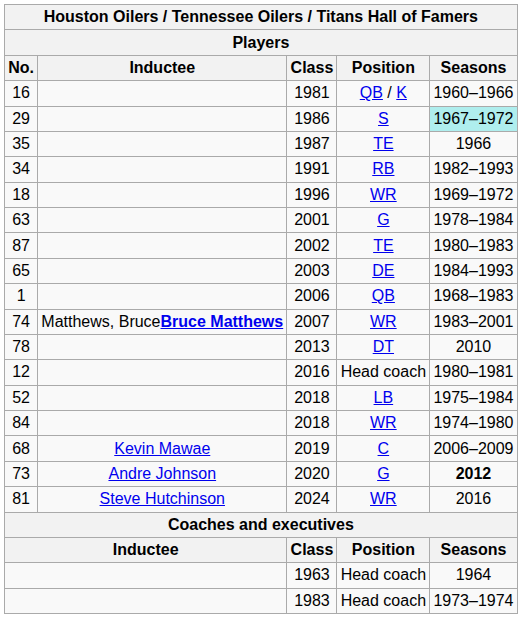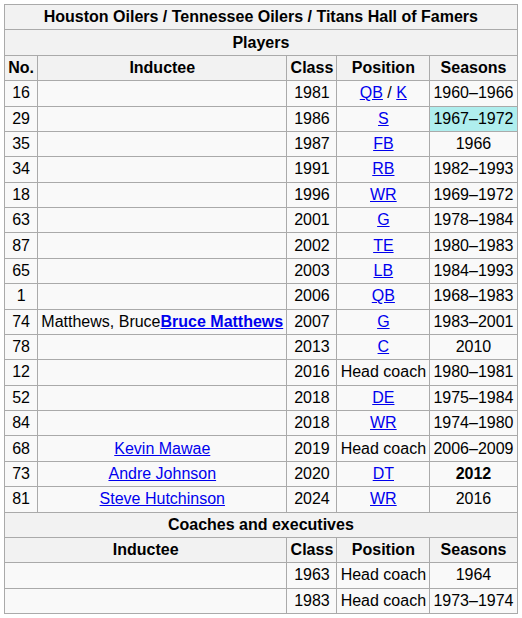35 | Position: TE -> FB
65 | Position: DE -> LB
74 | Position: WR -> G
78 | Position: DT -> C
52 | Position: LB -> DE
68 | Position: C -> Head coach
73 | Position: G -> DT
